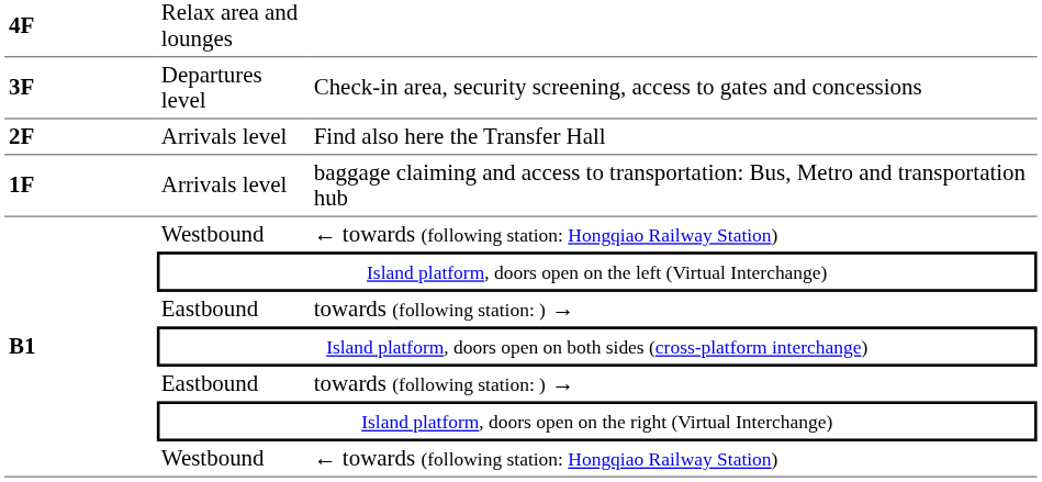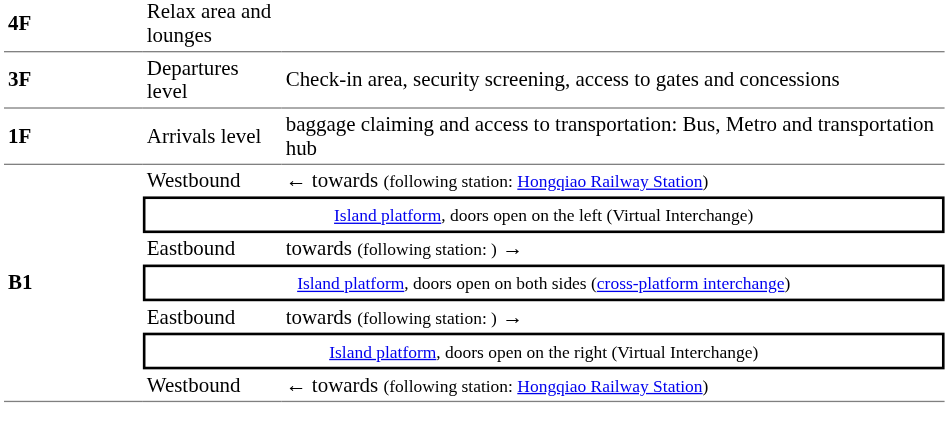- row: 2F | Arrivals level | Find also here the Transfer Hall
